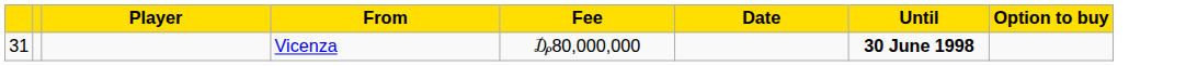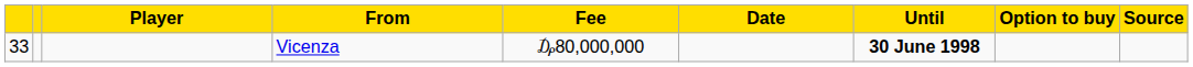+ column: Source
Vicenza | column 1: 31 -> 33
